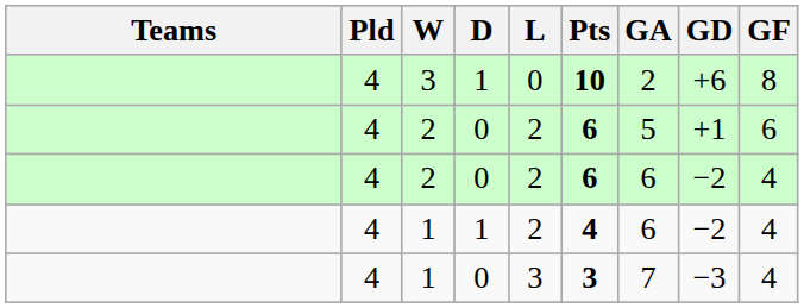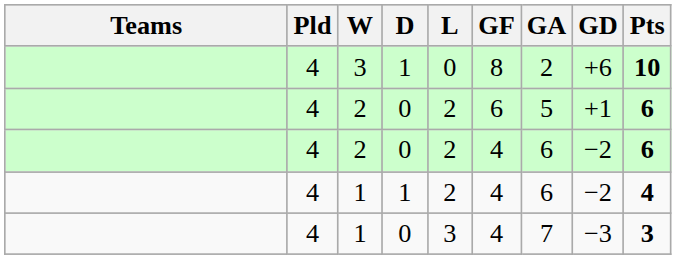columns swapped: GF <-> Pts
